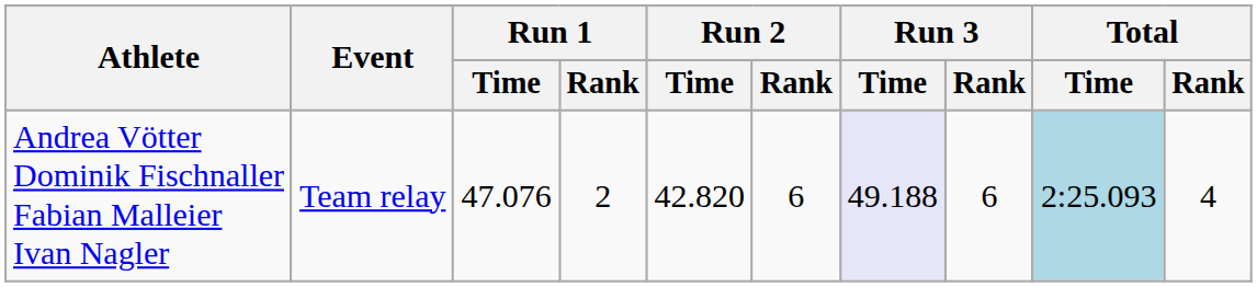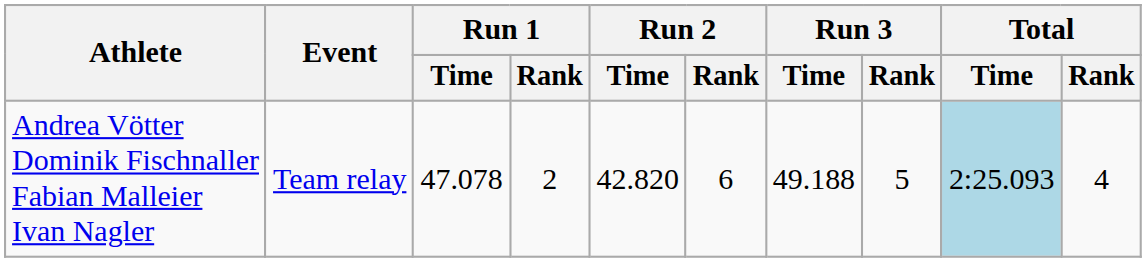row 3 | Run 1 / Time: 47.076 -> 47.078
row 3 | Run 3 / Time: lavender background -> no background
row 3 | Run 3 / Rank: 6 -> 5
